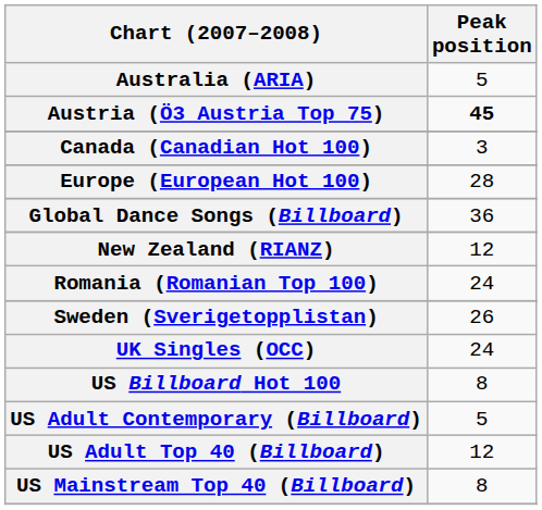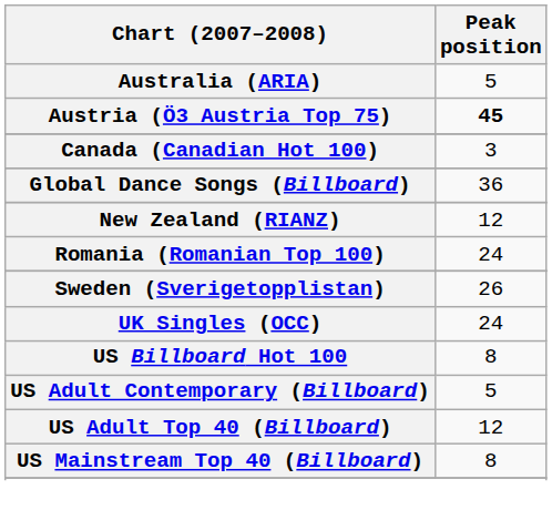- row: Europe (European Hot 100) | 28
